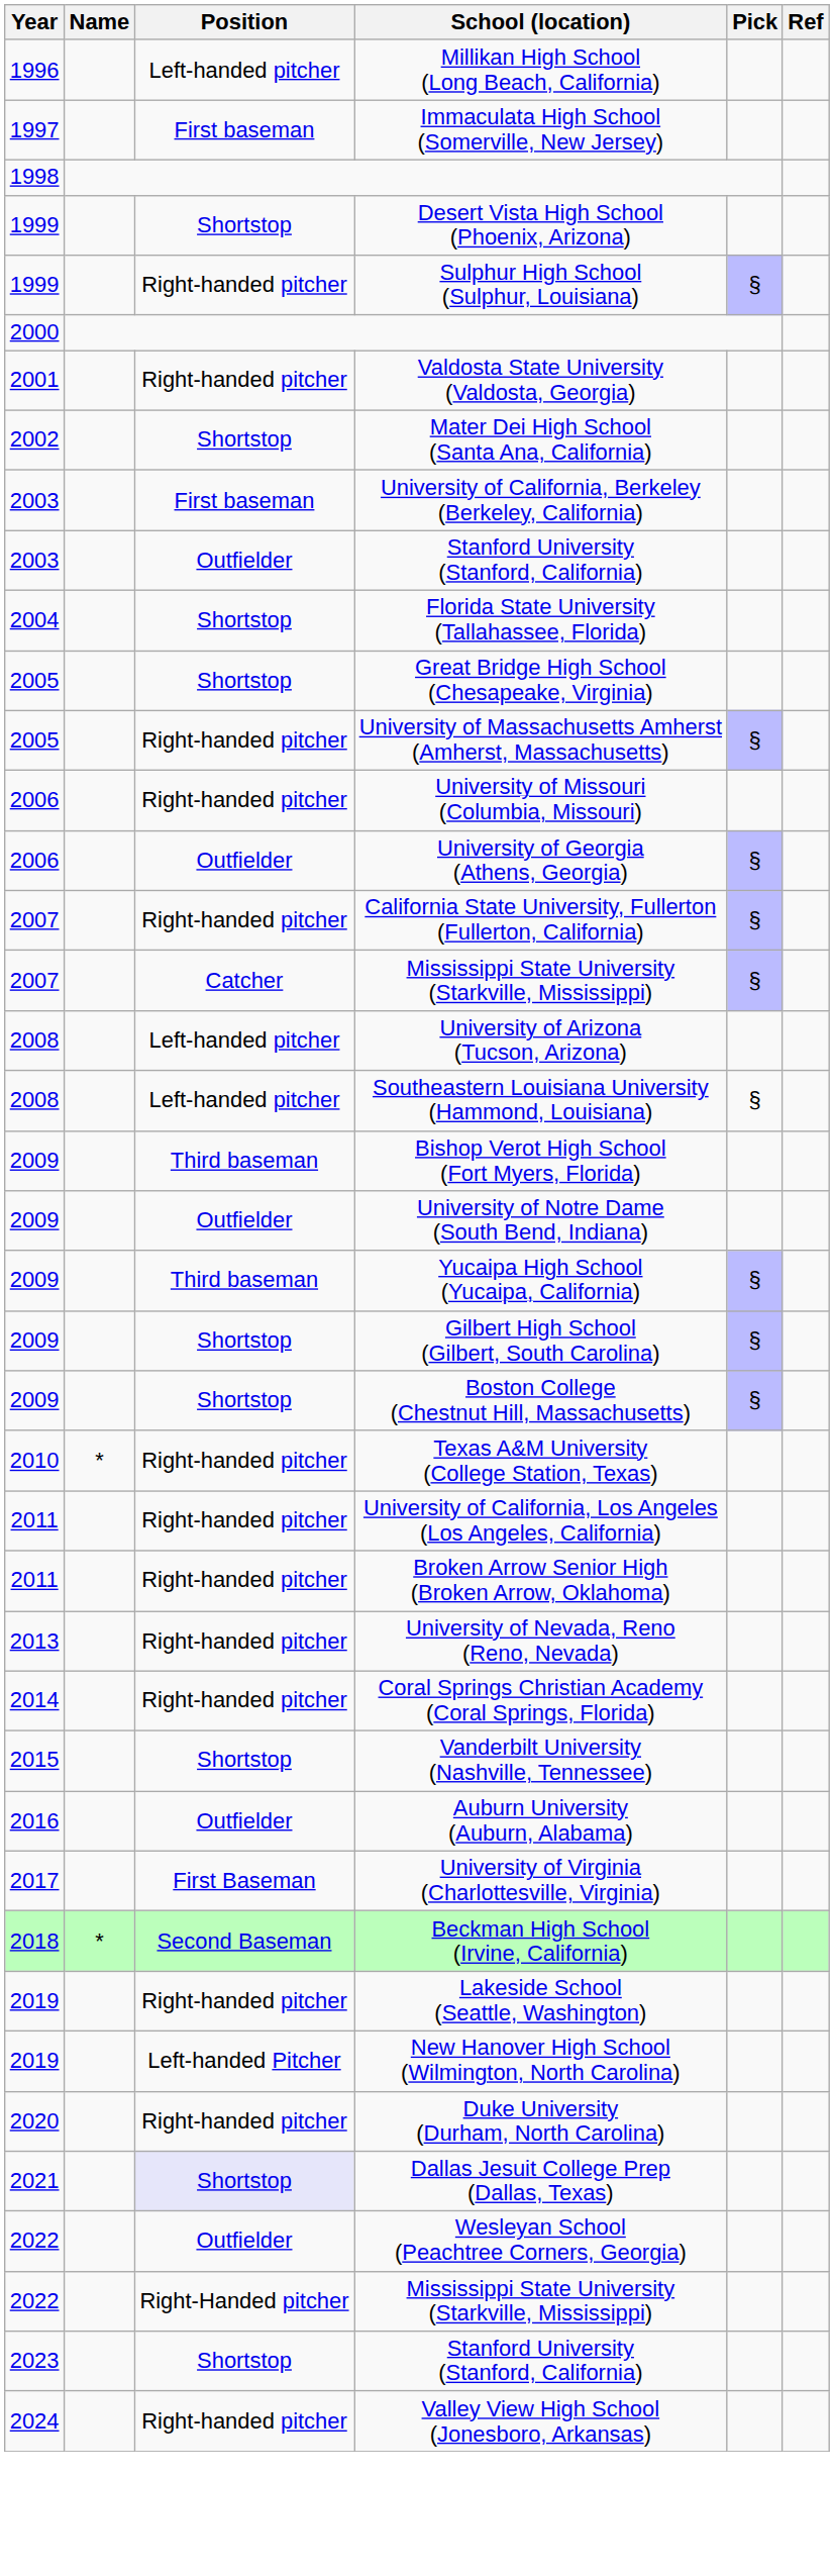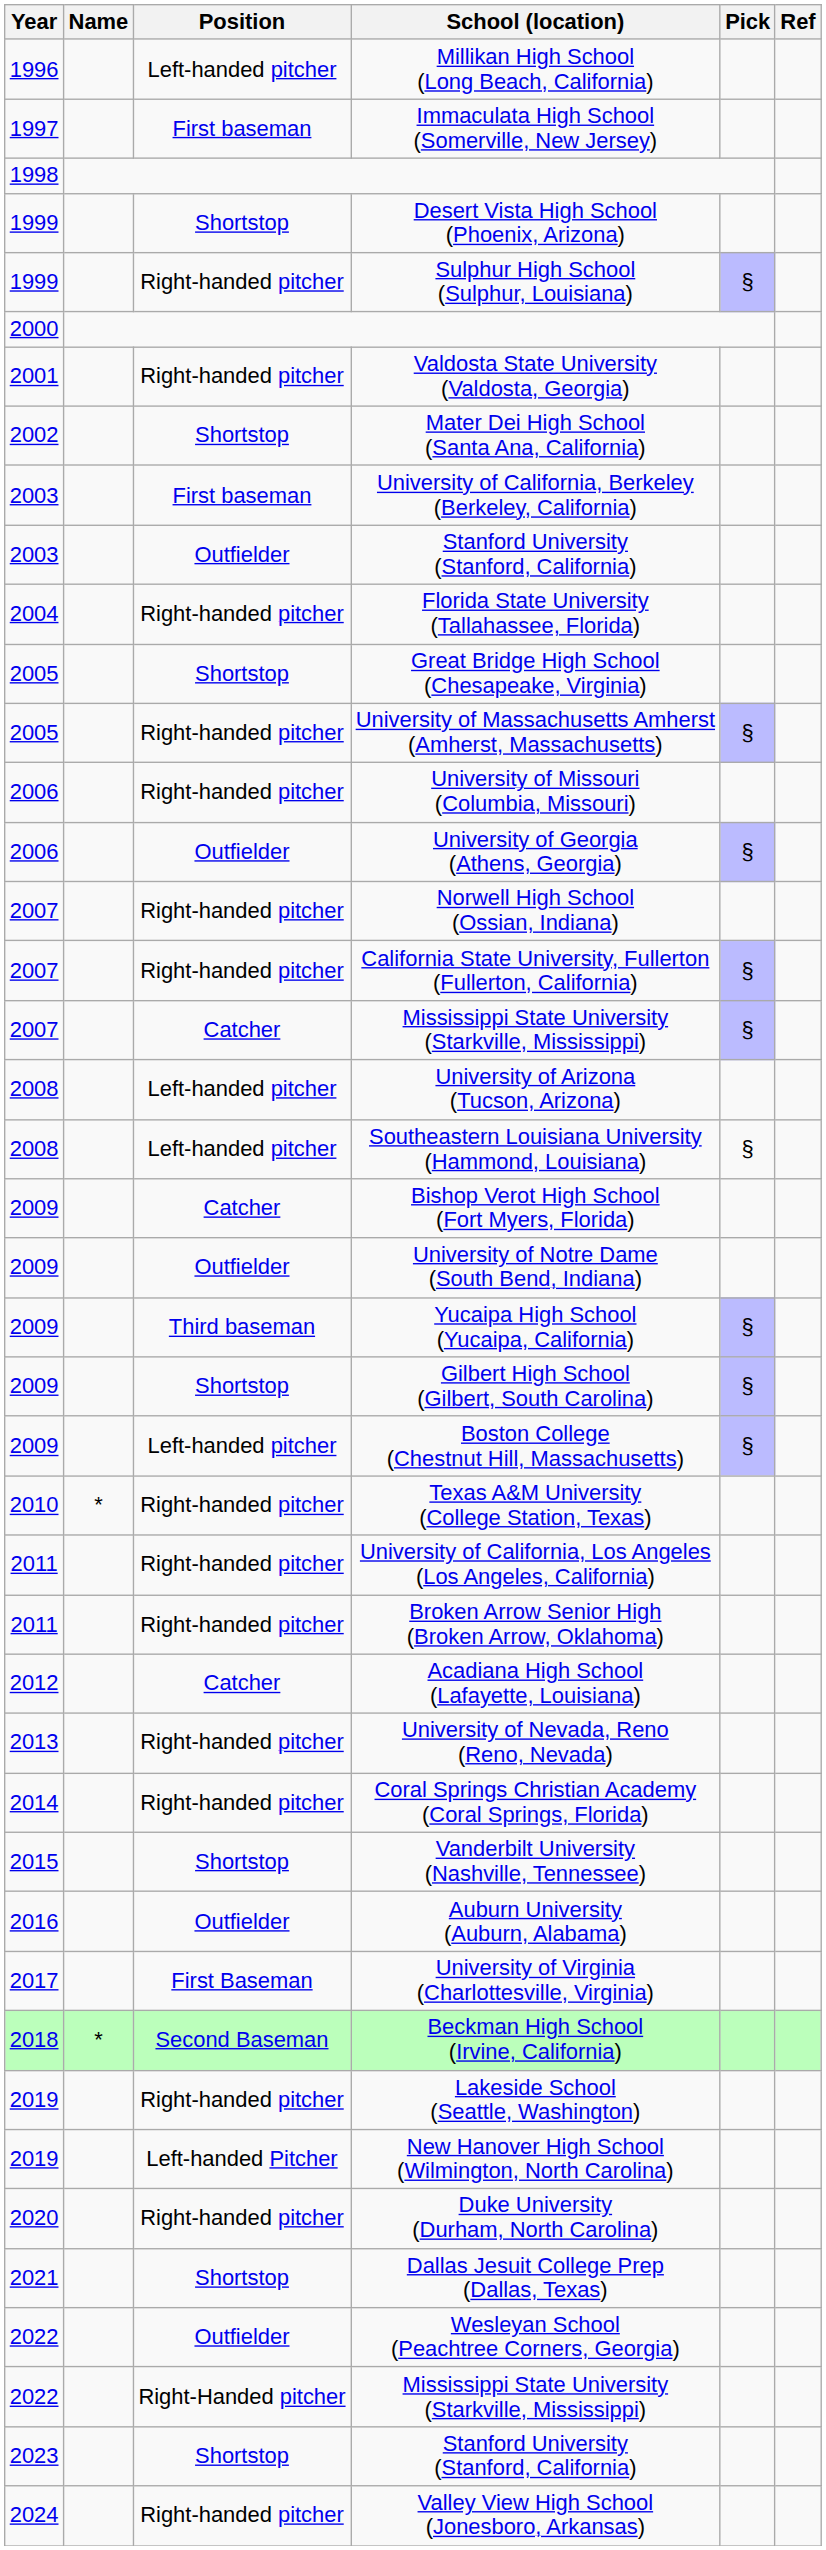Florida State University (Tallahassee, Florida) | Position: Shortstop -> Right-handed pitcher
+ row: 2007 | Right-handed pitcher | Norwell High School (Ossian, Indiana)
Bishop Verot High School (Fort Myers, Florida) | Position: Third baseman -> Catcher
Boston College (Chestnut Hill, Massachusetts) | Position: Shortstop -> Left-handed pitcher
+ row: 2012 | Catcher | Acadiana High School (Lafayette, Louisiana)
Dallas Jesuit College Prep (Dallas, Texas) | Position: lavender background -> no background
